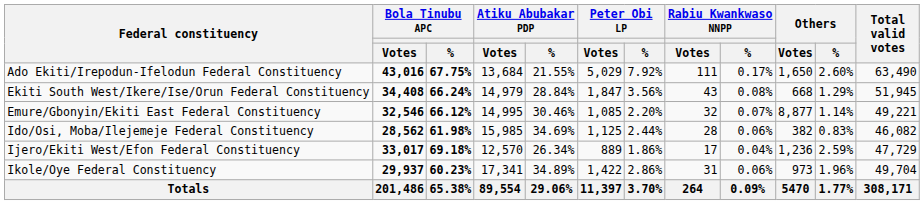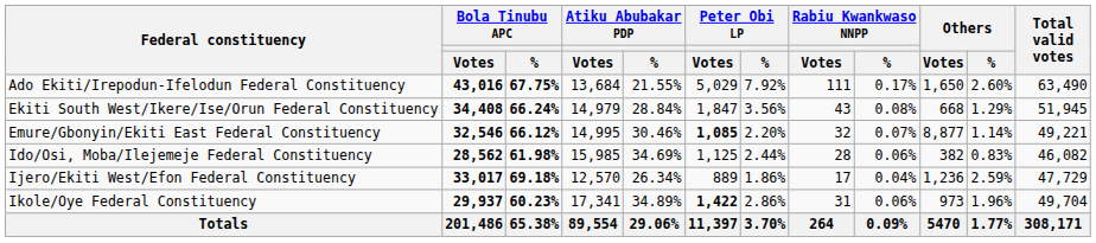Emure/Gbonyin/Ekiti East Federal Constituency | Peter Obi LP / Votes: normal -> bold
Ikole/Oye Federal Constituency | Peter Obi LP / Votes: normal -> bold
